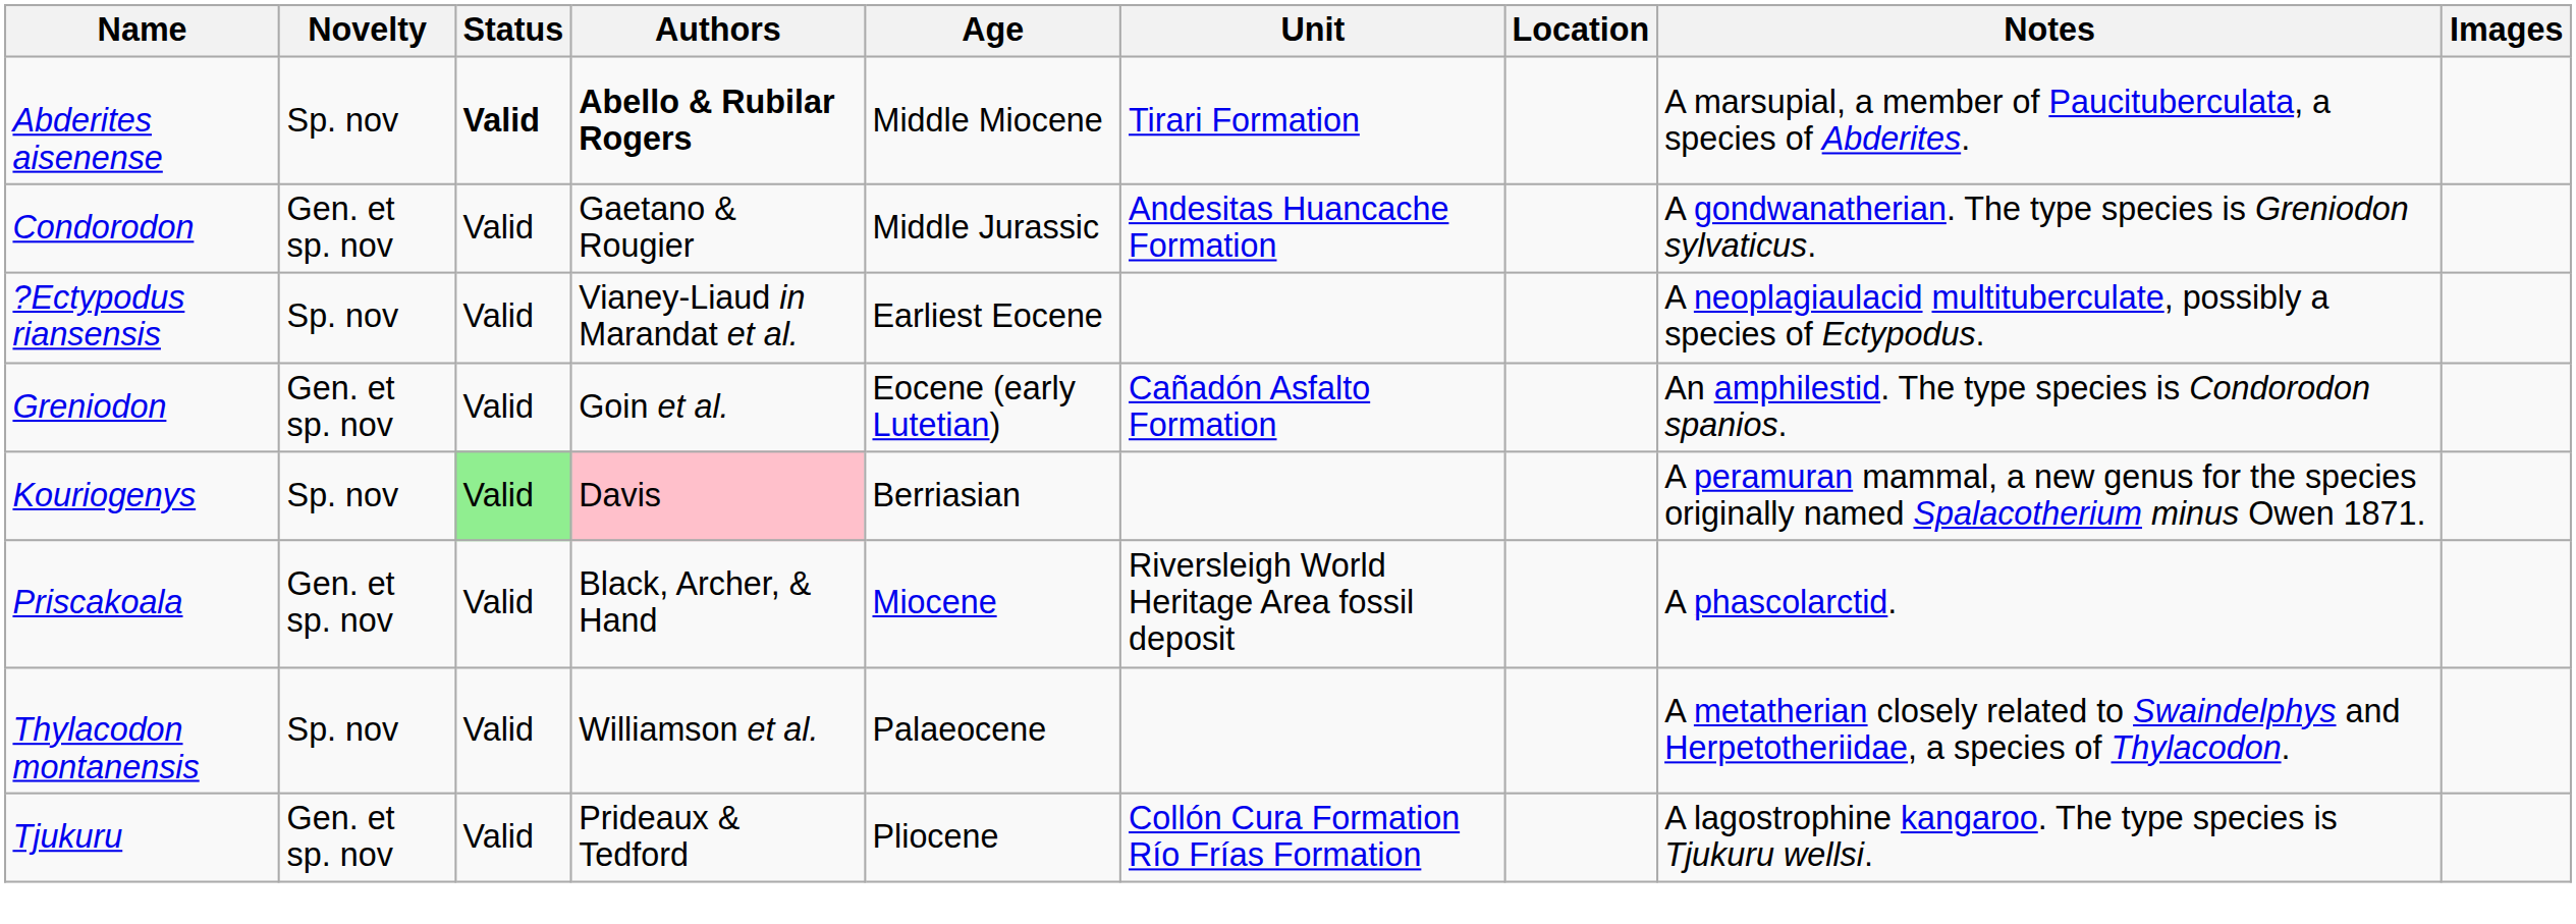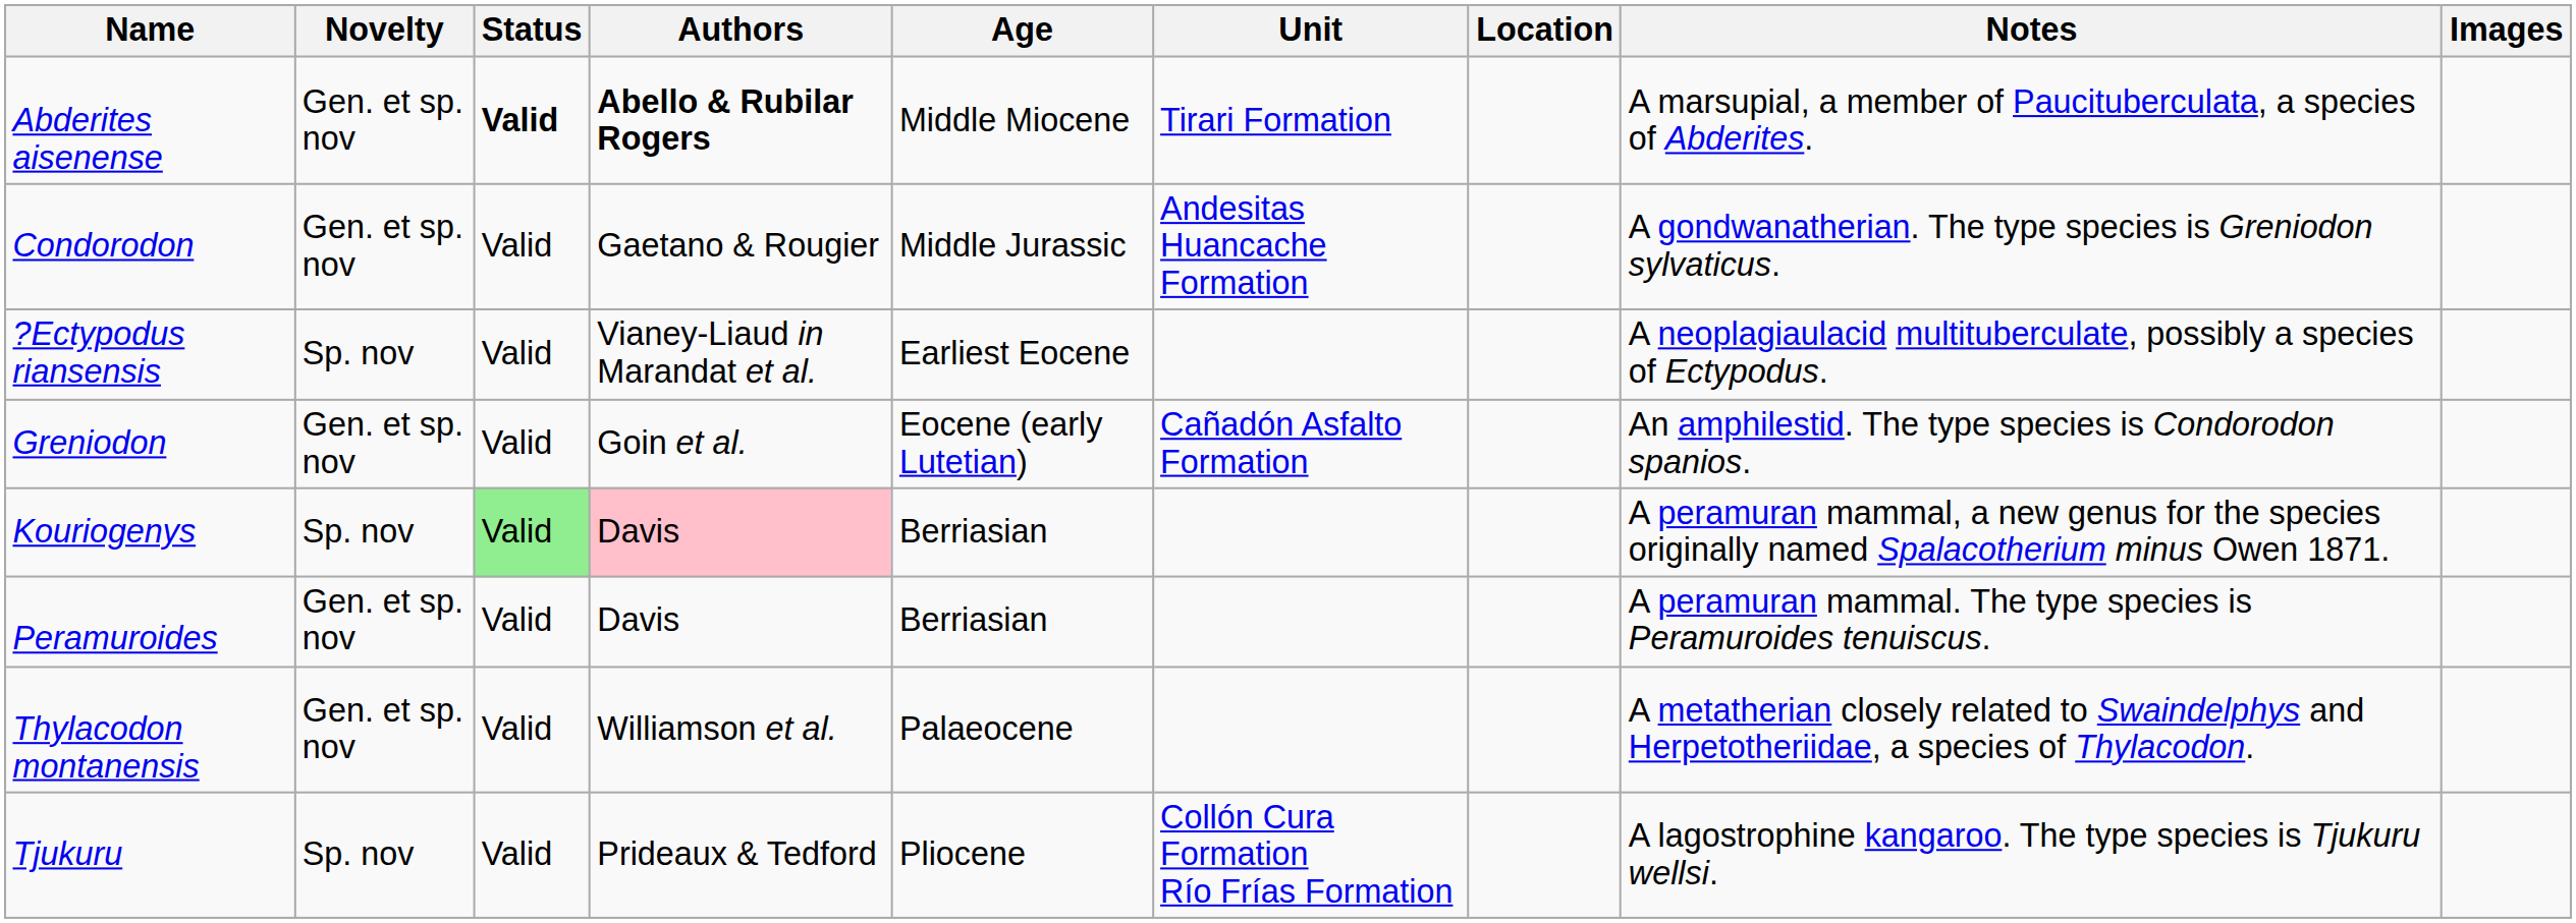Abderites aisenense | Novelty: Sp. nov -> Gen. et sp. nov
+ row: Peramuroides | Gen. et sp. nov | Valid | Davis | Berriasian | A peramuran mammal. The type species is Peramuroides tenuiscus.
- row: Priscakoala | Gen. et sp. nov | Valid | Black, Archer, & Hand | Miocene | Riversleigh World Heritage Area fossil deposit | A phascolarctid.
Thylacodon montanensis | Novelty: Sp. nov -> Gen. et sp. nov
Tjukuru | Novelty: Gen. et sp. nov -> Sp. nov
